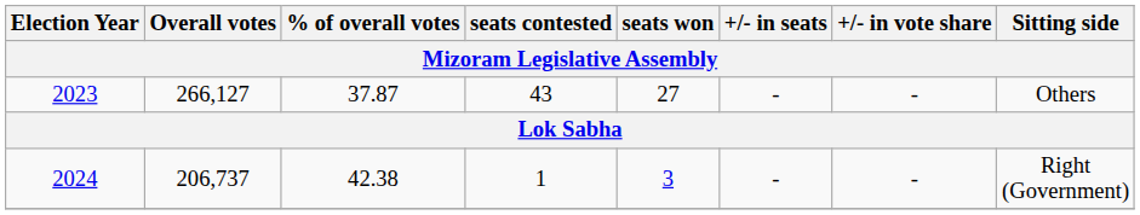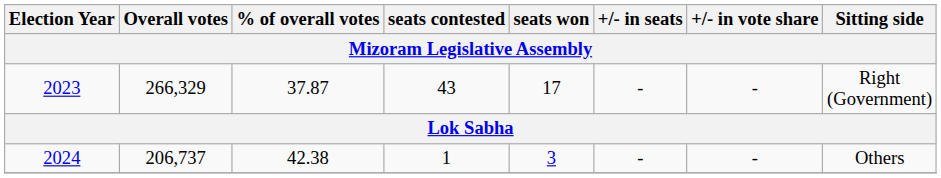2023 | Overall votes: 266,127 -> 266,329
2023 | seats won: 27 -> 17
2023 | Sitting side: Others -> Right (Government)
2024 | Sitting side: Right (Government) -> Others
